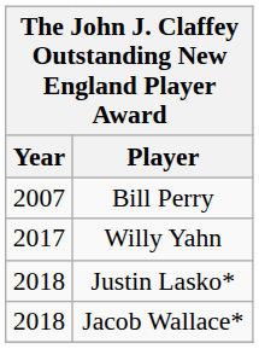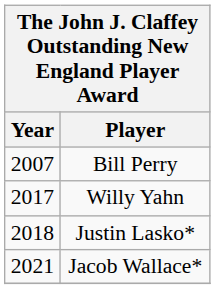Jacob Wallace* | Year: 2018 -> 2021
